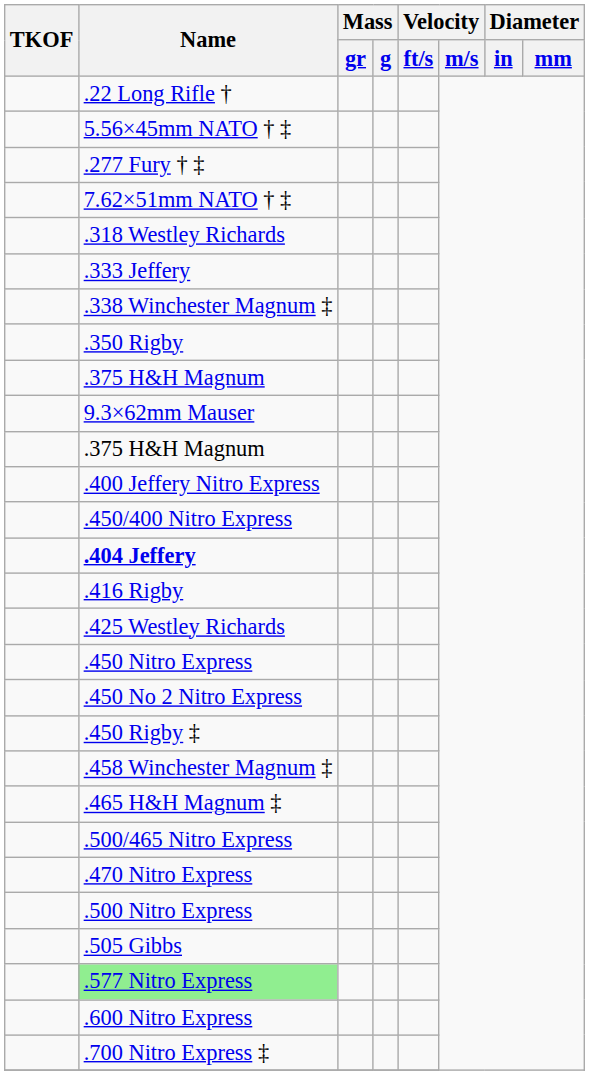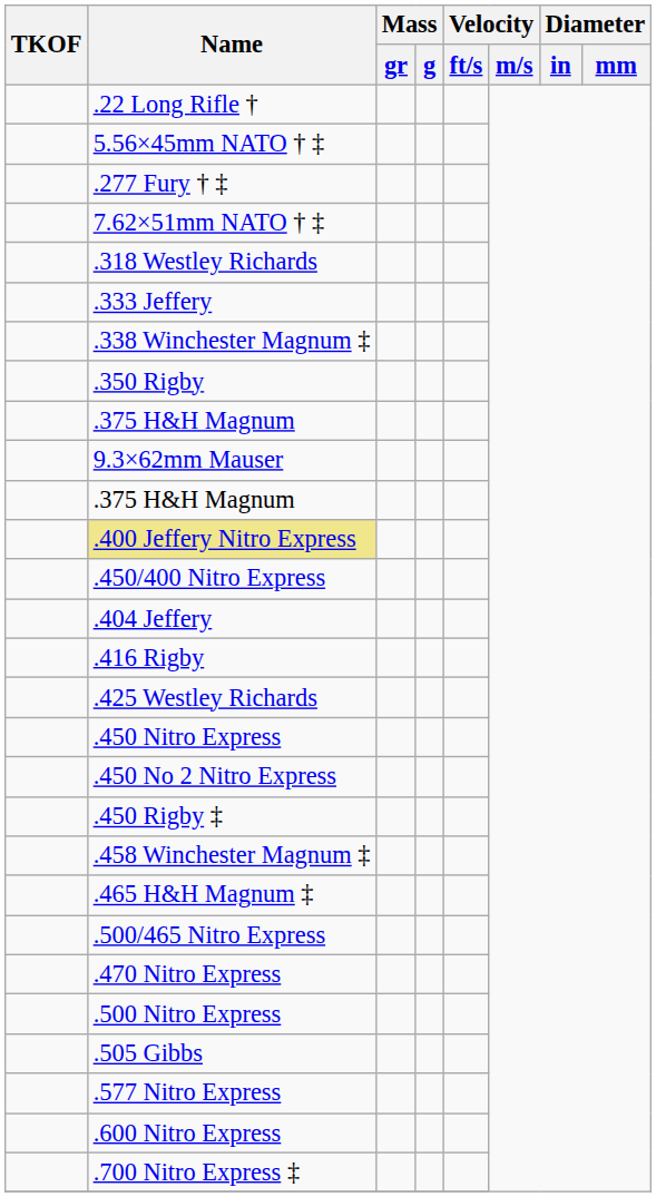.400 Jeffery Nitro Express | Name: no background -> khaki background
.404 Jeffery | Name: bold -> normal
.577 Nitro Express | Name: lightgreen background -> no background
